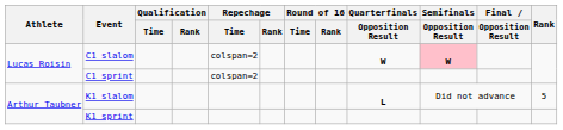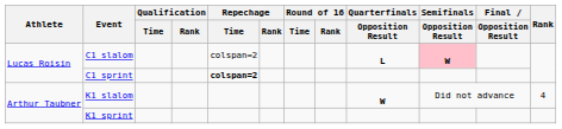C1 slalom | Quarterfinals / Opposition Result: W -> L
C1 sprint | Repechage / Time: normal -> bold
K1 slalom | Quarterfinals / Opposition Result: L -> W
K1 slalom | Rank: 5 -> 4
